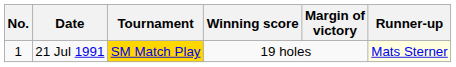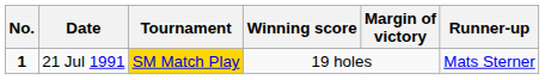21 Jul 1991 | No.: normal -> bold
21 Jul 1991 | Runner-up: lightyellow background -> no background
